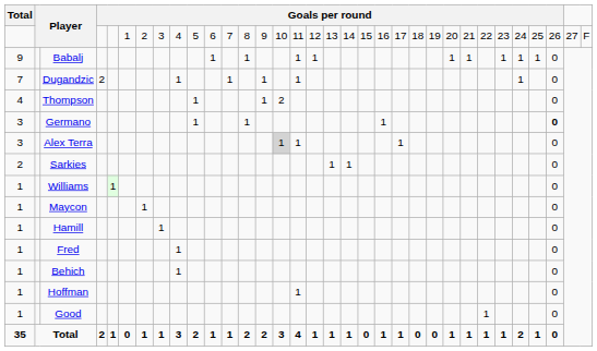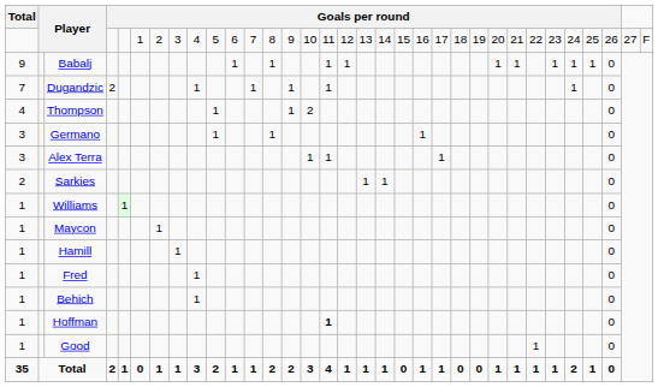Germano | column 31: bold -> normal
Alex Terra | column 15: lightgrey background -> no background
Hoffman | column 16: normal -> bold
